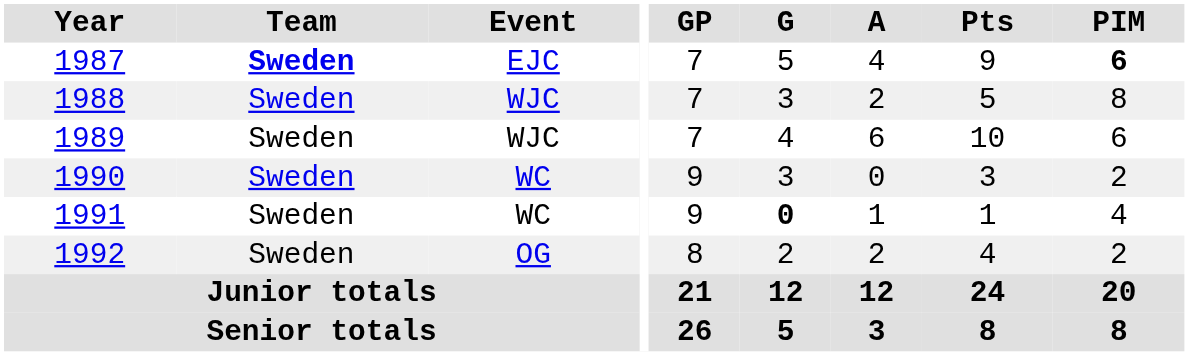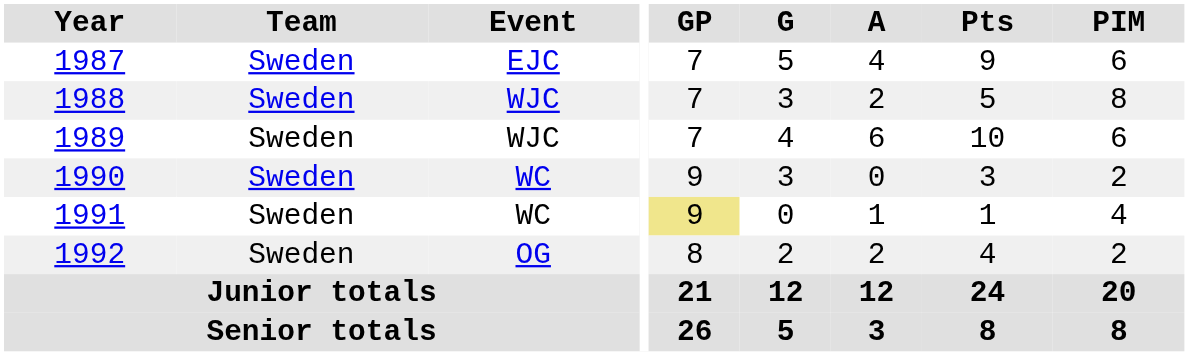1987 | Team: bold -> normal
1987 | PIM: bold -> normal
1991 | GP: no background -> khaki background
1991 | G: bold -> normal
